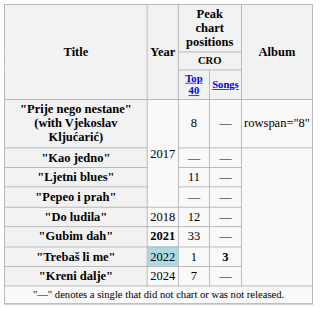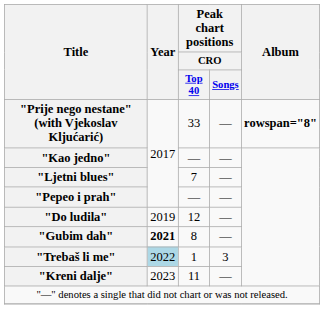"Prije nego nestane" (with Vjekoslav Kljućarić) | Peak chart positions / CRO / Top 40: 8 -> 33
"Prije nego nestane" (with Vjekoslav Kljućarić) | Album: normal -> bold
"Ljetni blues" | Peak chart positions / CRO / Top 40: 11 -> 7
"Do ludila" | Year: 2018 -> 2019
"Gubim dah" | Peak chart positions / CRO / Top 40: 33 -> 8
"Trebaš li me" | Peak chart positions / CRO / Songs: bold -> normal
"Kreni dalje" | Year: 2024 -> 2023
"Kreni dalje" | Peak chart positions / CRO / Top 40: 7 -> 11
